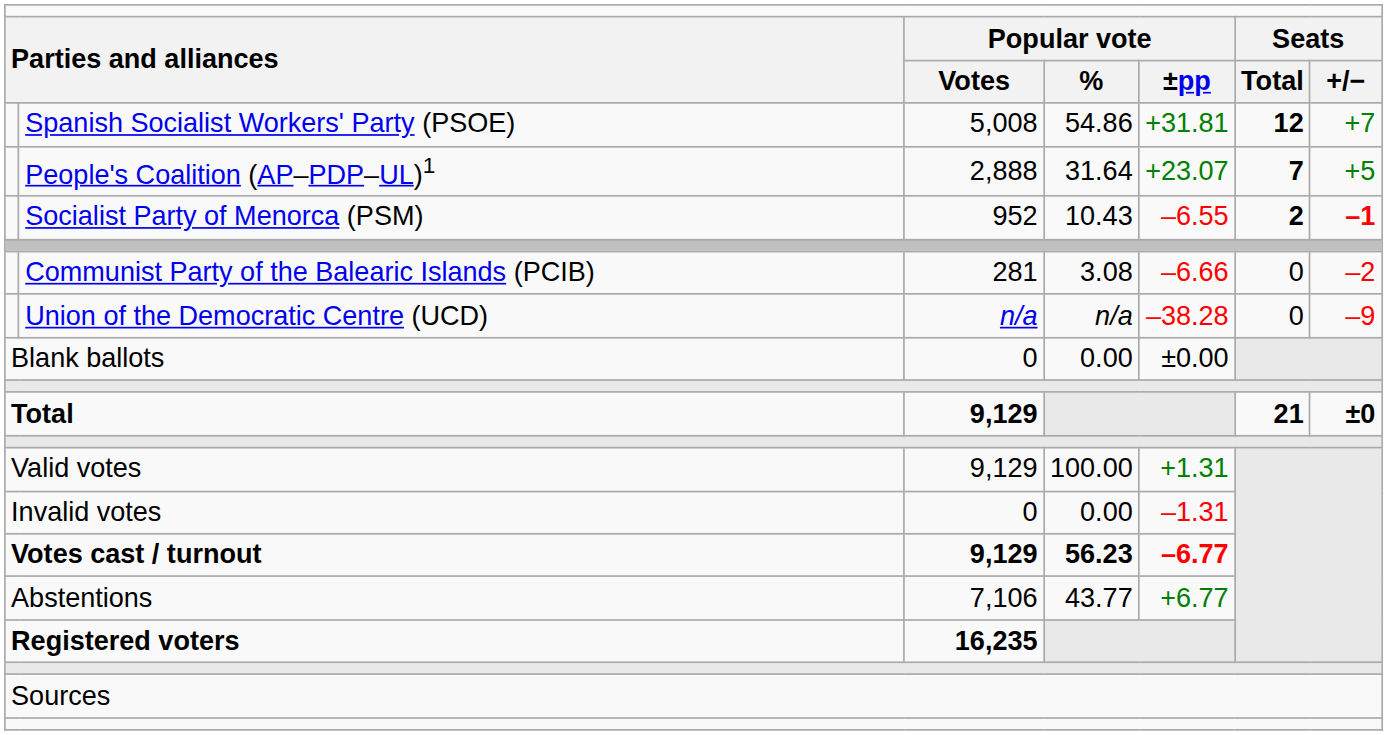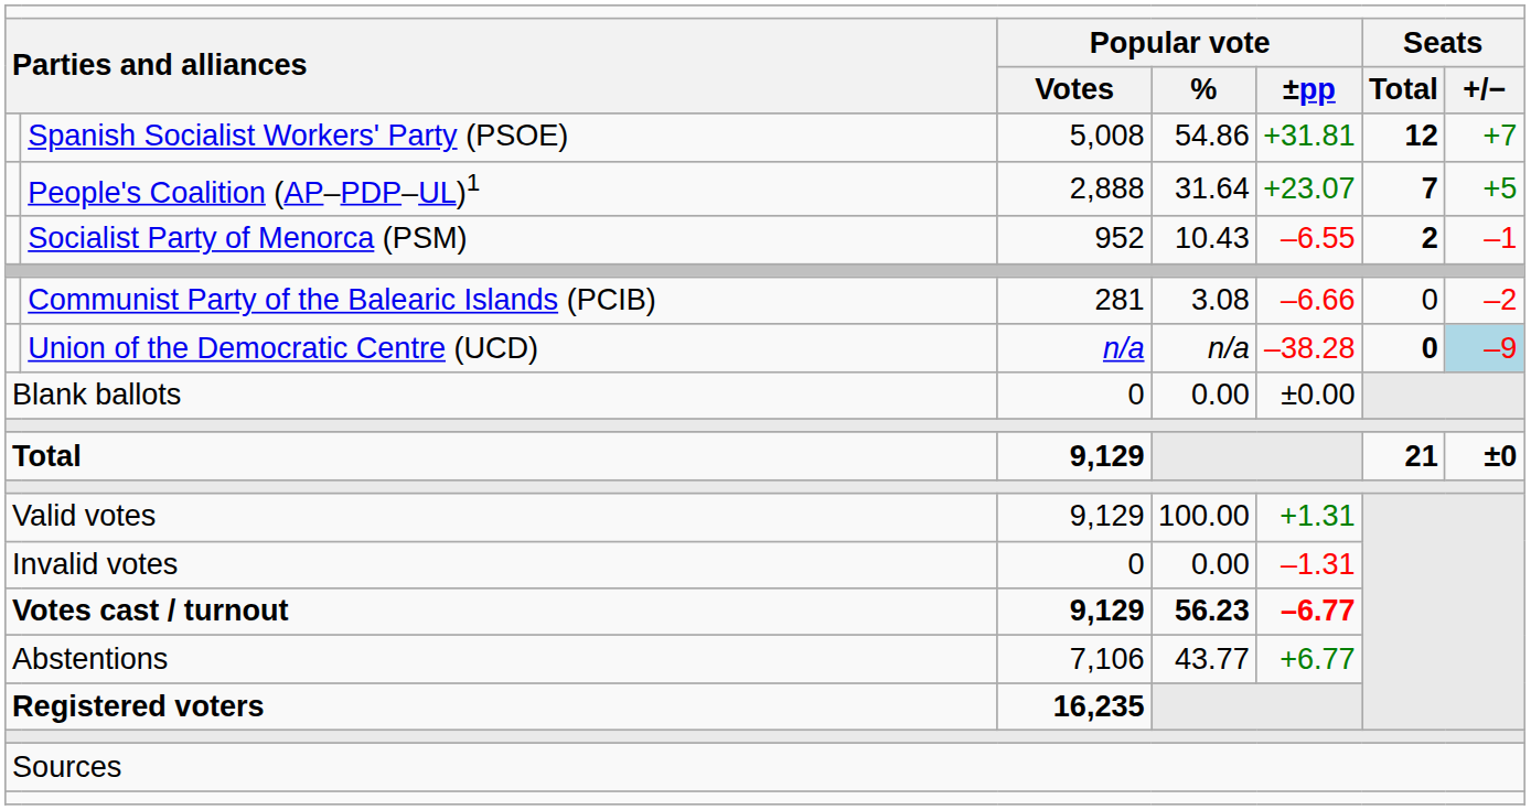Socialist Party of Menorca (PSM) | column 7: bold -> normal
Union of the Democratic Centre (UCD) | column 6: normal -> bold
Union of the Democratic Centre (UCD) | column 7: no background -> lightblue background
